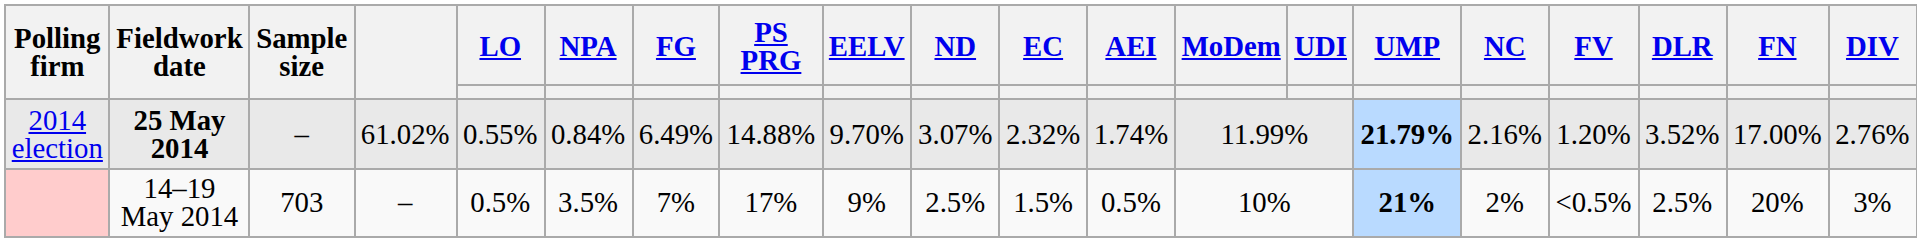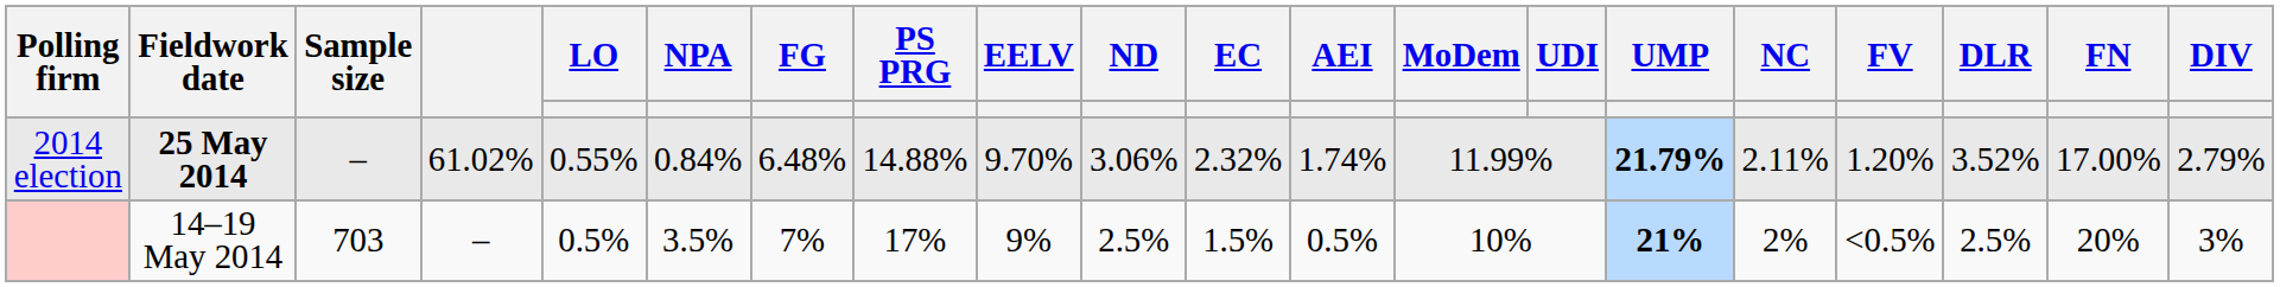2014 election | FG: 6.49% -> 6.48%
2014 election | ND: 3.07% -> 3.06%
2014 election | NC: 2.16% -> 2.11%
2014 election | DIV: 2.76% -> 2.79%
